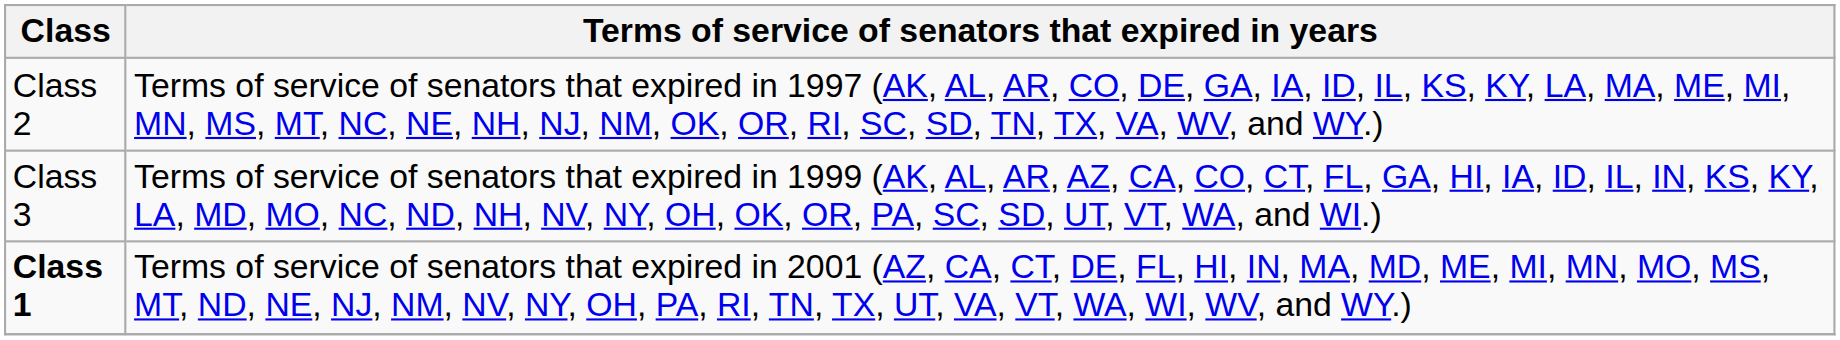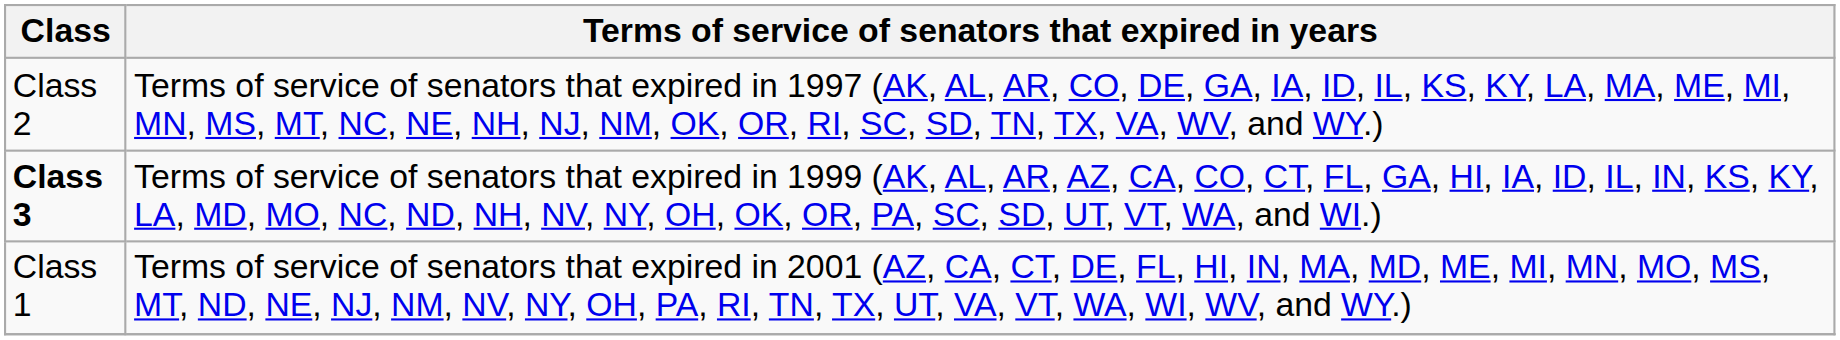Class 3 | Class: normal -> bold
Class 1 | Class: bold -> normal
